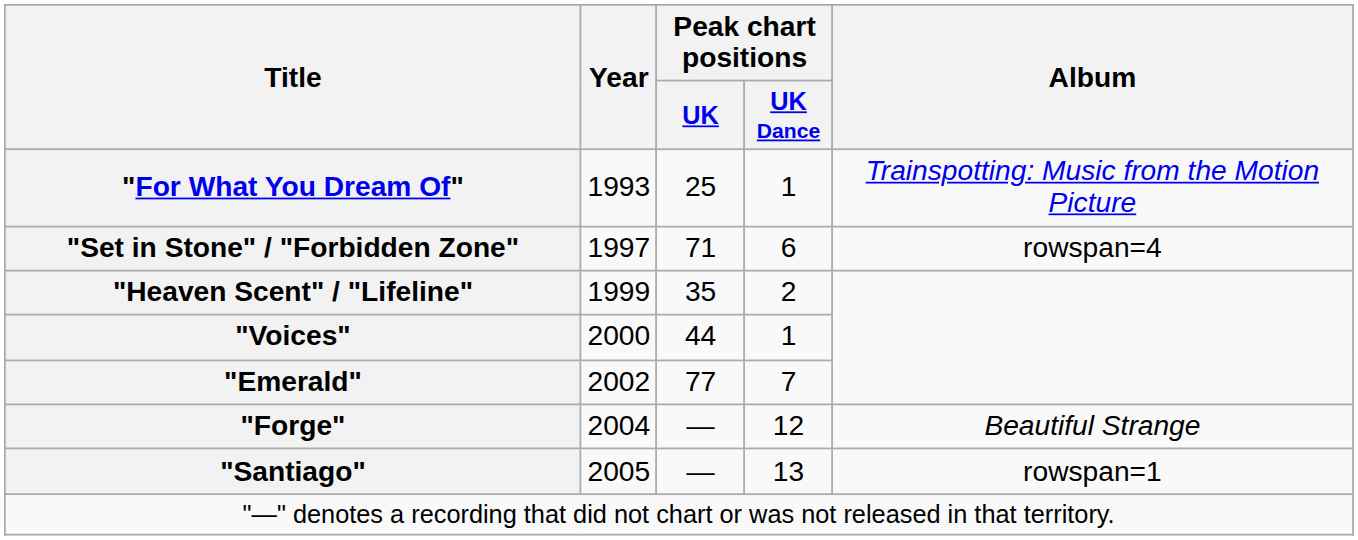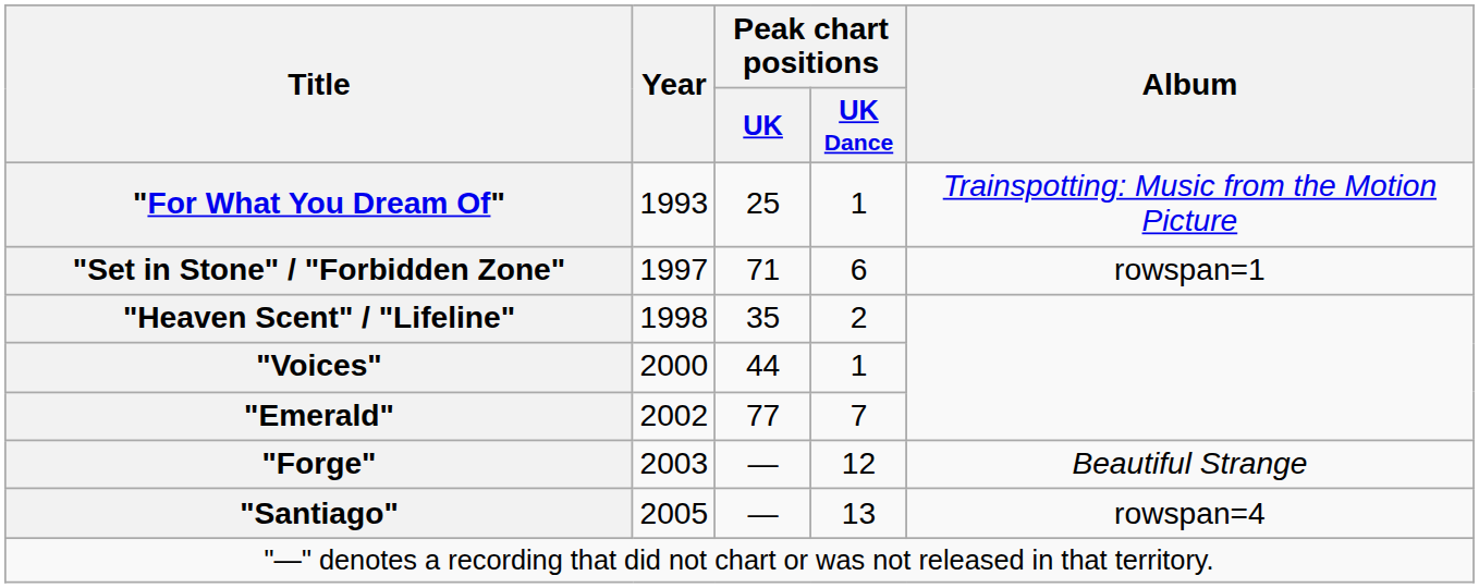"Set in Stone" / "Forbidden Zone" | Album: rowspan=4 -> rowspan=1
"Heaven Scent" / "Lifeline" | Year: 1999 -> 1998
"Forge" | Year: 2004 -> 2003
"Santiago" | Album: rowspan=1 -> rowspan=4
